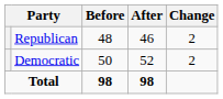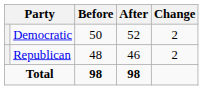rows swapped: Democratic <-> Republican
